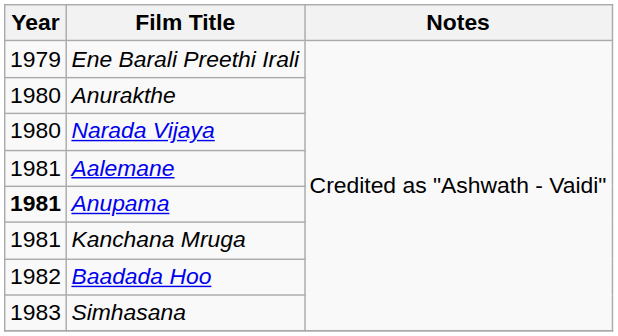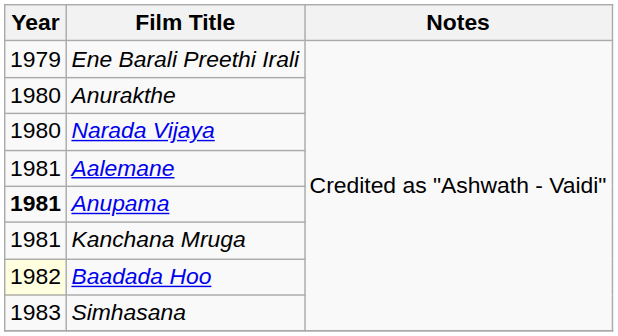Baadada Hoo | Year: no background -> lightyellow background
